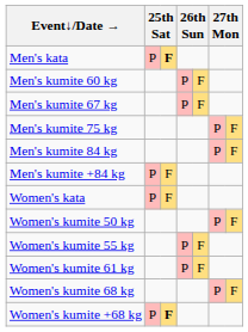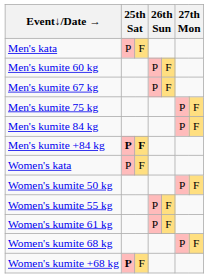Men's kata | column 3: bold -> normal
Men's kumite +84 kg | column 2: normal -> bold
Men's kumite +84 kg | column 3: normal -> bold
Women's kumite +68 kg | column 2: normal -> bold
Women's kumite +68 kg | column 3: bold -> normal
